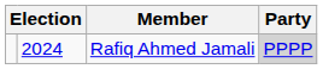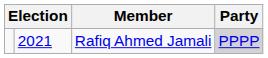Rafiq Ahmed Jamali | column 2: 2024 -> 2021
